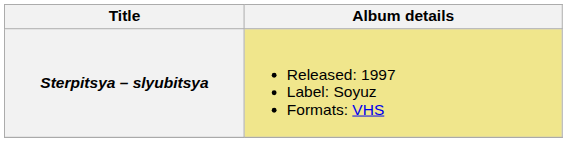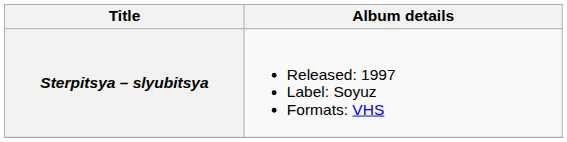Sterpitsya – slyubitsya | Album details: khaki background -> no background
